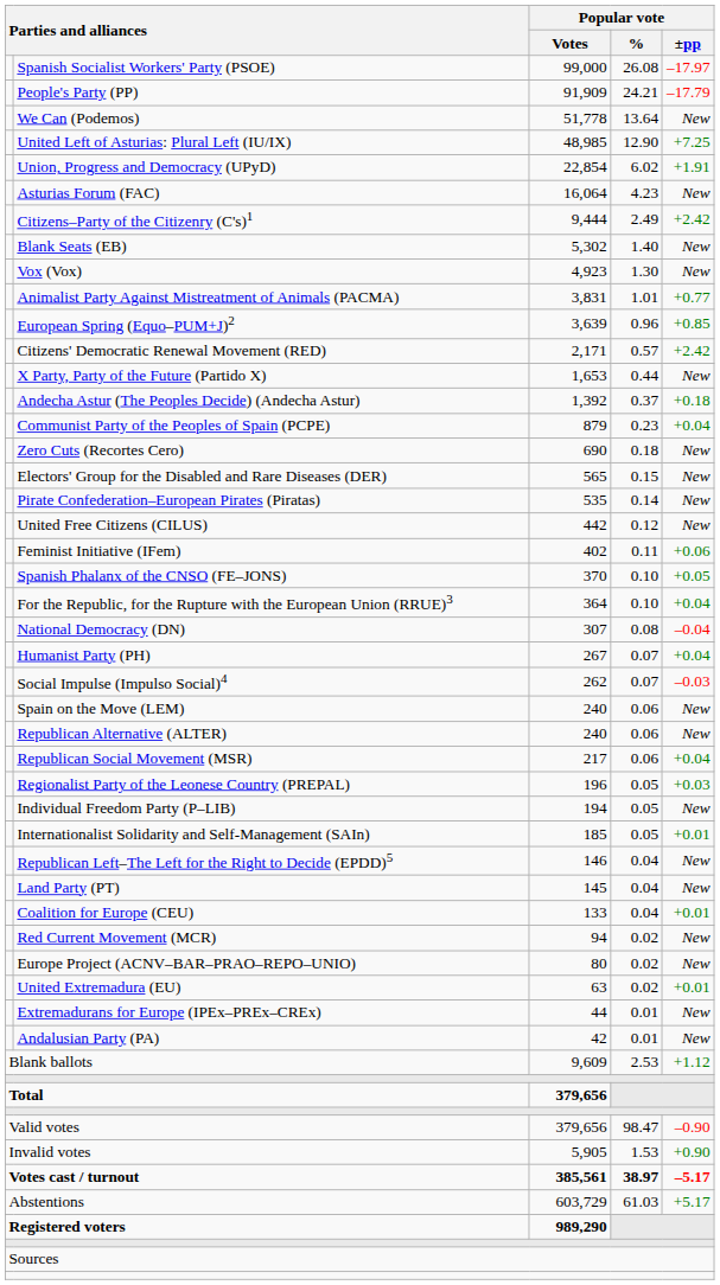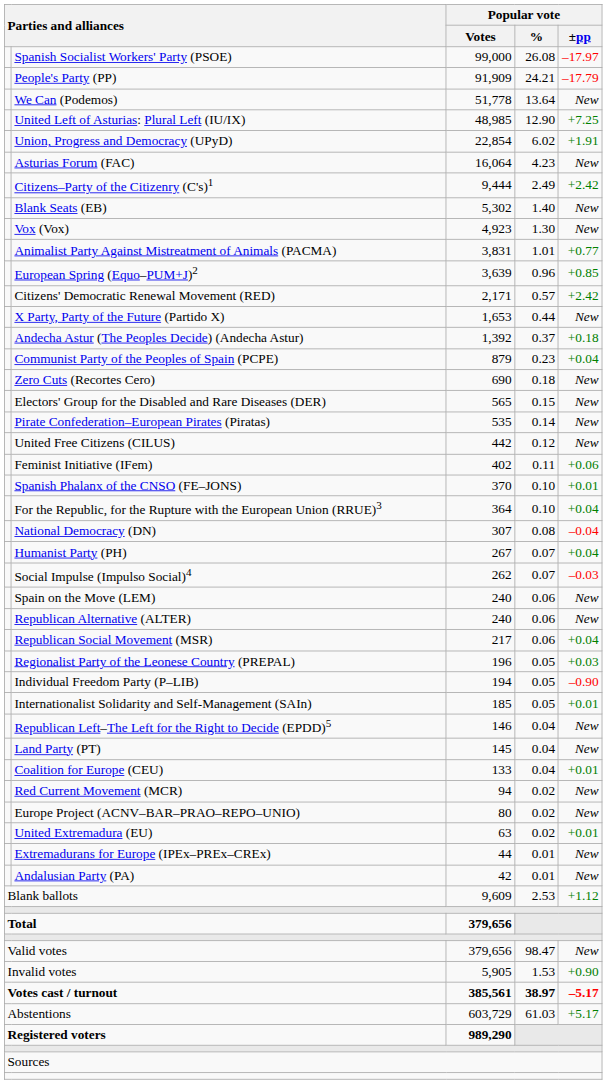Spanish Phalanx of the CNSO (FE–JONS) | Popular vote / ±pp: +0.05 -> +0.01
Individual Freedom Party (P–LIB) | Popular vote / ±pp: New -> –0.90
Valid votes | Popular vote / ±pp: –0.90 -> New
